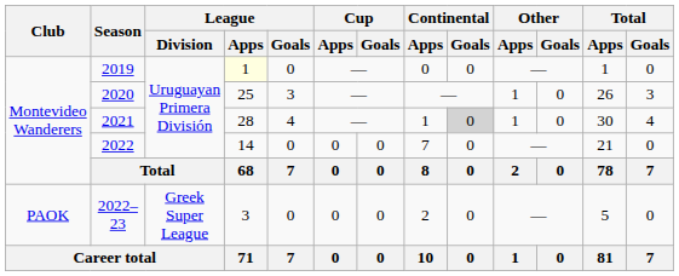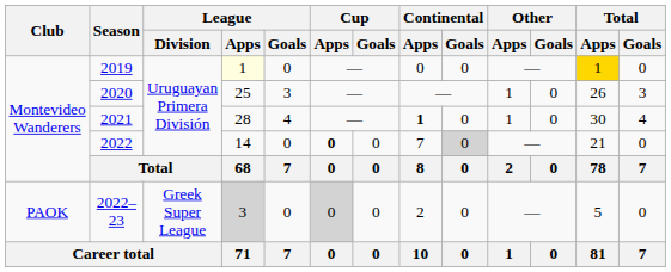2019 | Total / Apps: no background -> gold background
2021 | Continental / Apps: normal -> bold
2021 | Continental / Goals: lightgrey background -> no background
2022 | Cup / Apps: normal -> bold
2022 | Continental / Goals: no background -> lightgrey background
2022–23 | League / Apps: no background -> lightgrey background
2022–23 | Cup / Apps: no background -> lightgrey background
